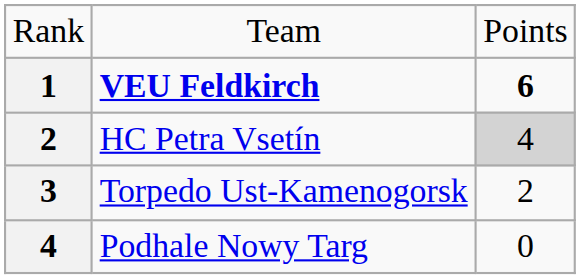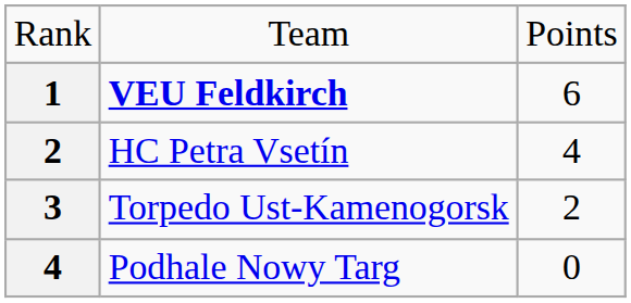VEU Feldkirch | column 3: bold -> normal
HC Petra Vsetín | column 3: lightgrey background -> no background
